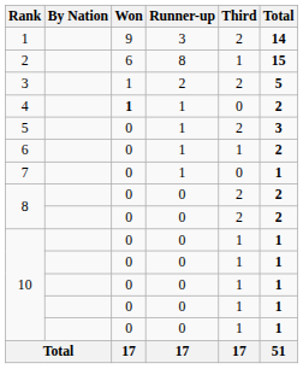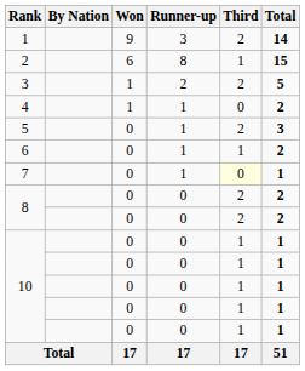4 | Won: bold -> normal
7 | Third: no background -> lightyellow background
